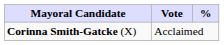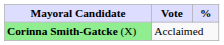Corinna Smith-Gatcke (X) | Mayoral Candidate: no background -> lightgreen background
